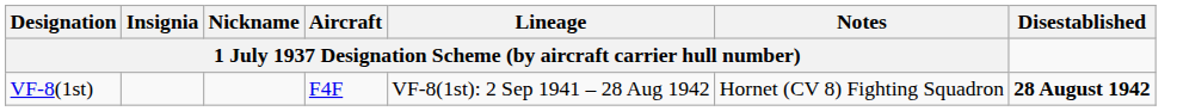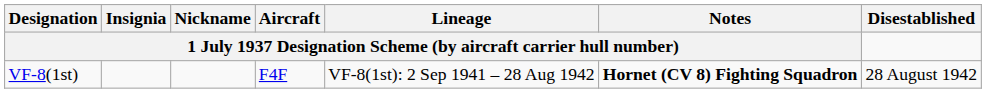VF-8(1st) | column 6: normal -> bold
VF-8(1st) | Disestablished: bold -> normal
